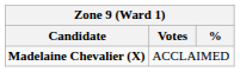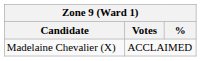Madelaine Chevalier (X) | Candidate: bold -> normal
